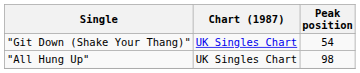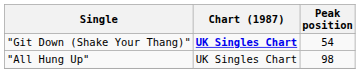"Git Down (Shake Your Thang)" | Chart (1987): normal -> bold
